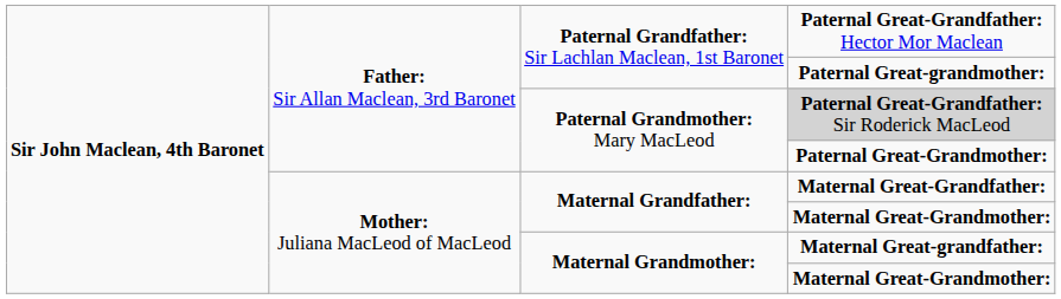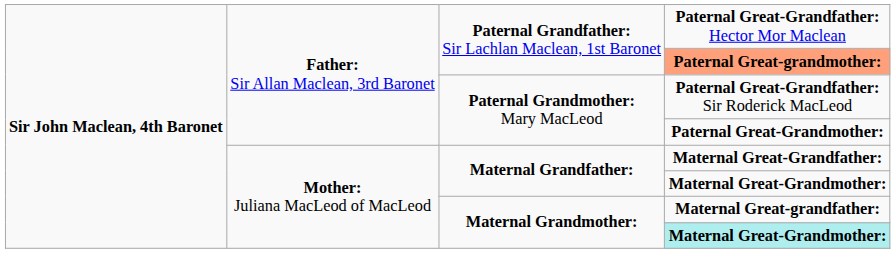Paternal Great-grandmother: | column 4: no background -> lightsalmon background
Paternal Great-Grandfather: Sir Roderick MacLeod | column 4: lightgrey background -> no background
Maternal Grandmother: / Maternal Great-Grandmother: | column 4: no background -> paleturquoise background
